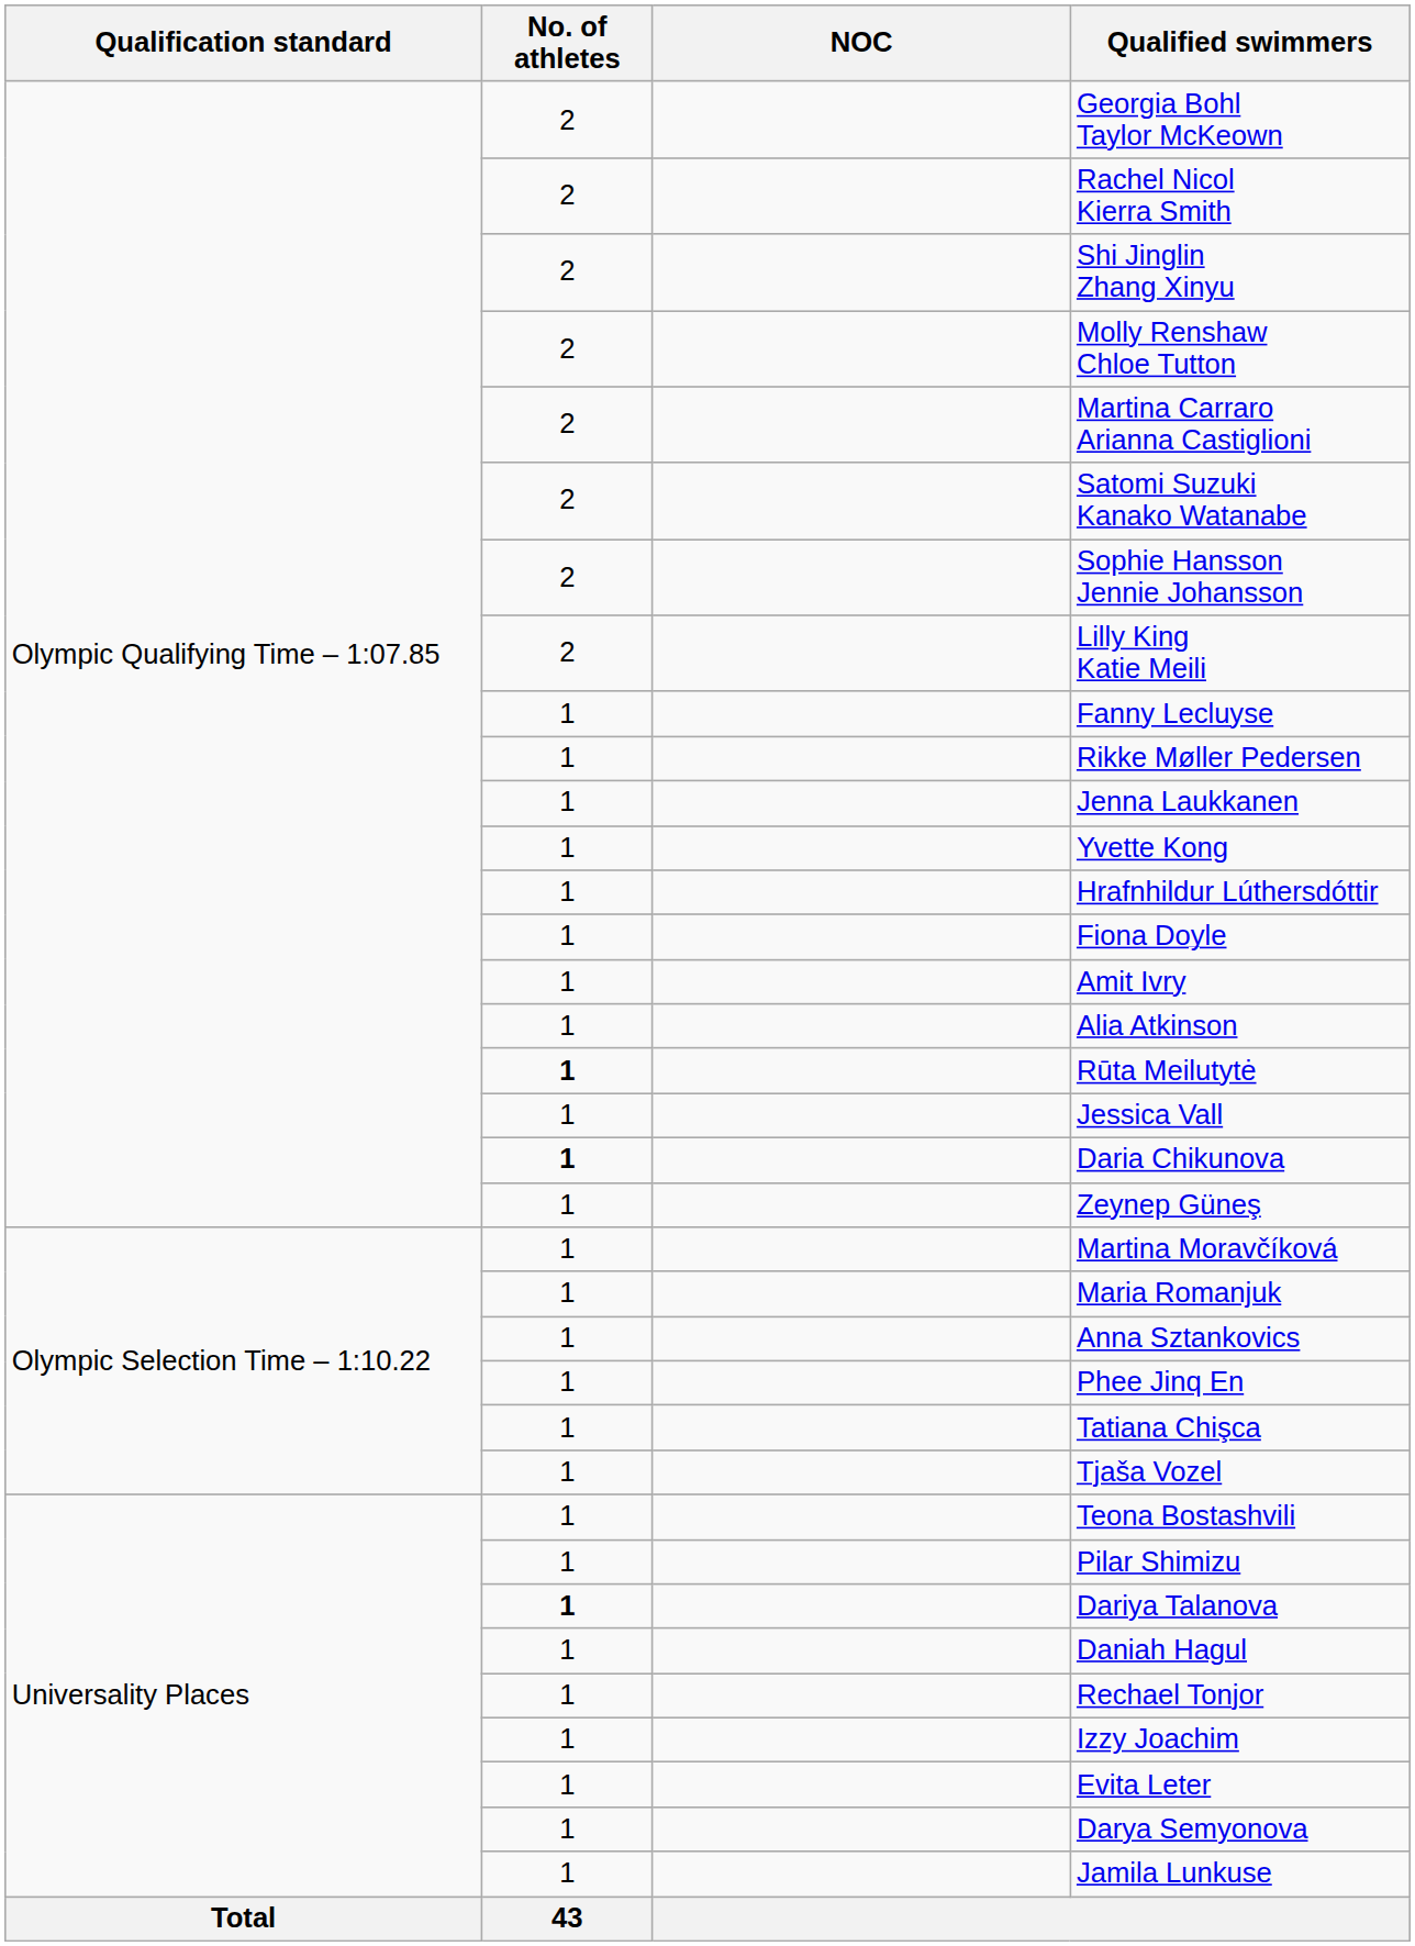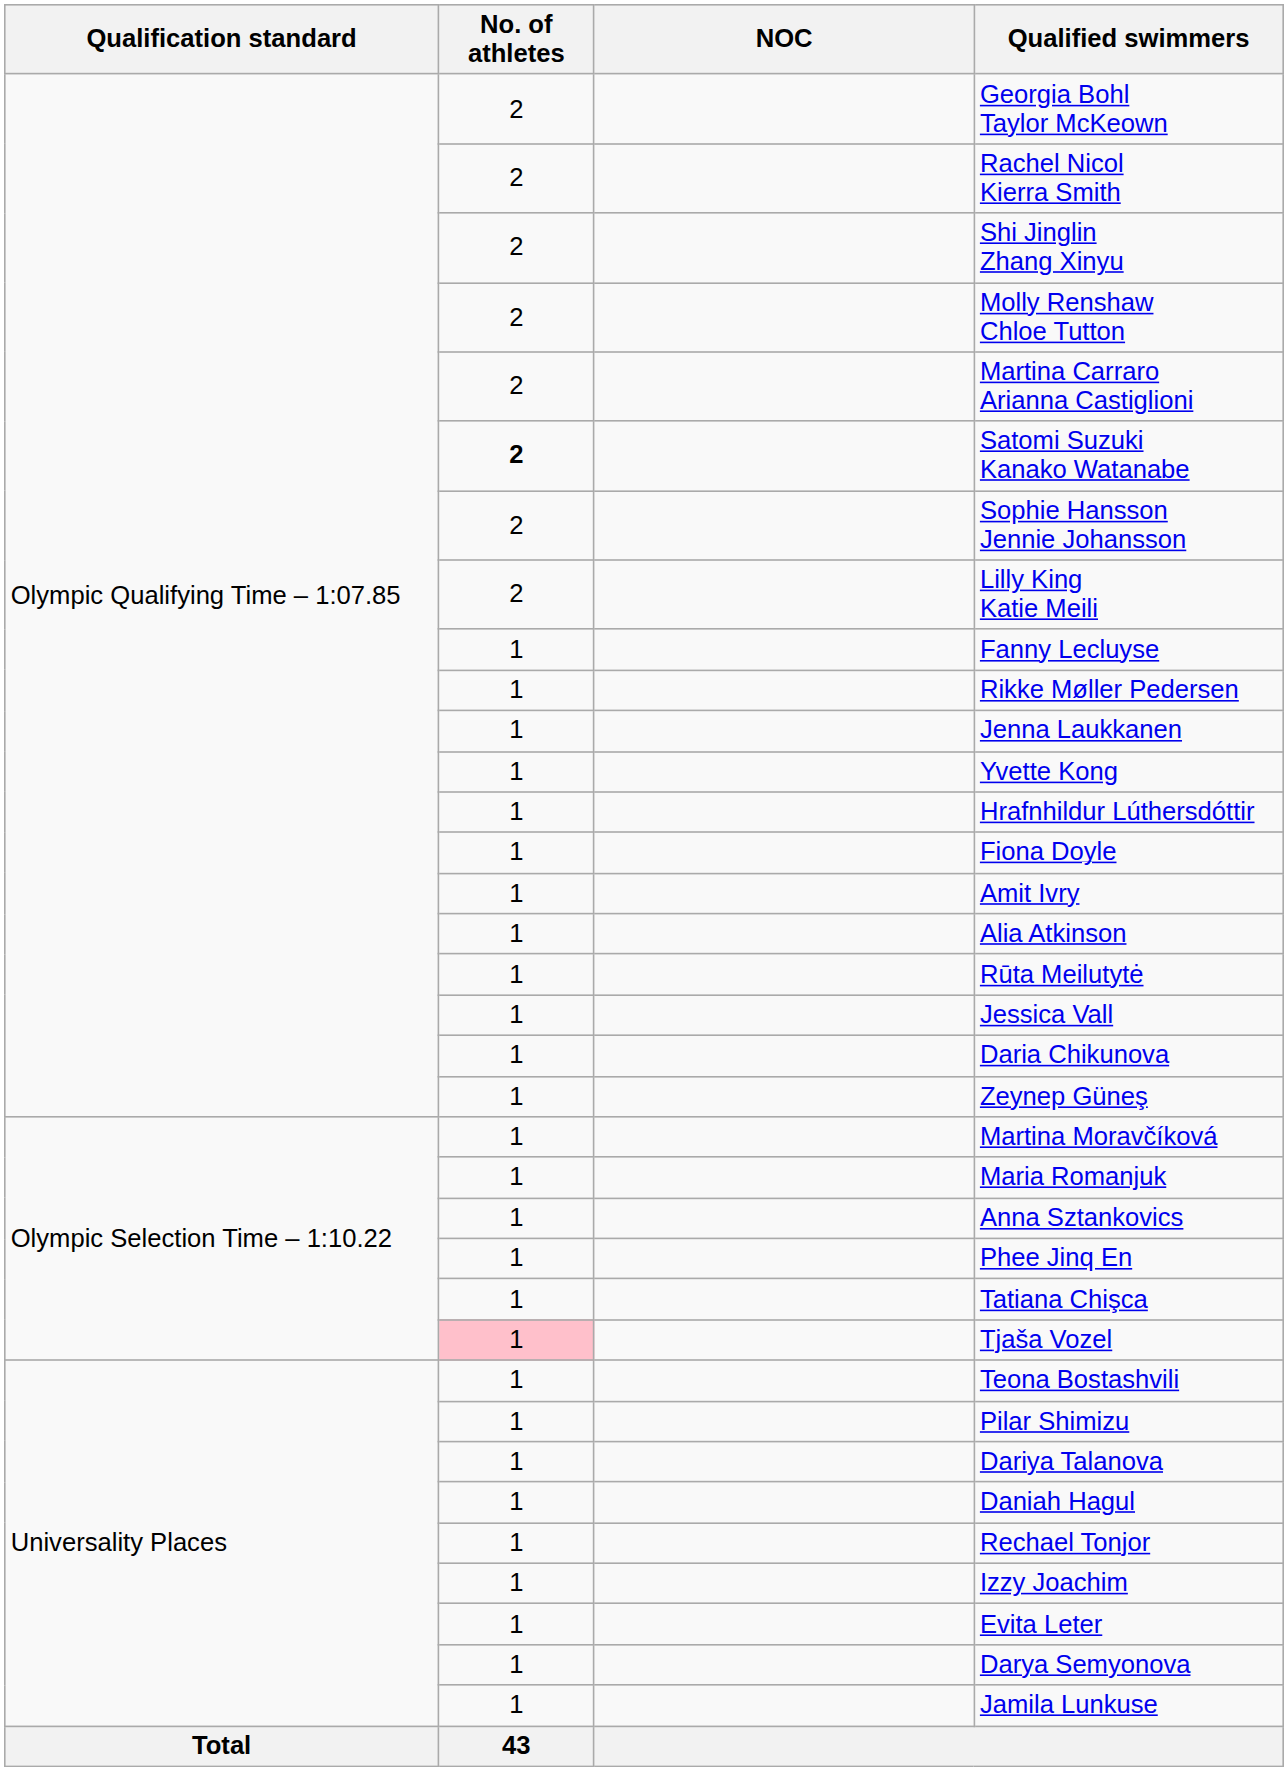Satomi Suzuki Kanako Watanabe | No. of athletes: normal -> bold
Rūta Meilutytė | No. of athletes: bold -> normal
Daria Chikunova | No. of athletes: bold -> normal
Tjaša Vozel | No. of athletes: no background -> pink background
Dariya Talanova | No. of athletes: bold -> normal
